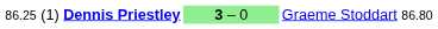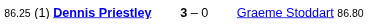86.25 (1) Dennis Priestley | column 2: lightgreen background -> no background
